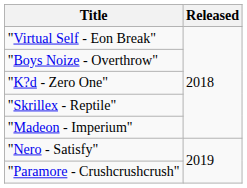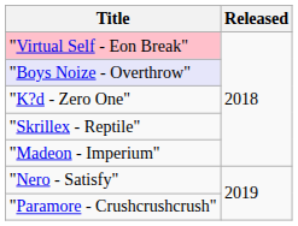"Virtual Self - Eon Break" | Title: no background -> pink background
"Boys Noize - Overthrow" | Title: no background -> lavender background
